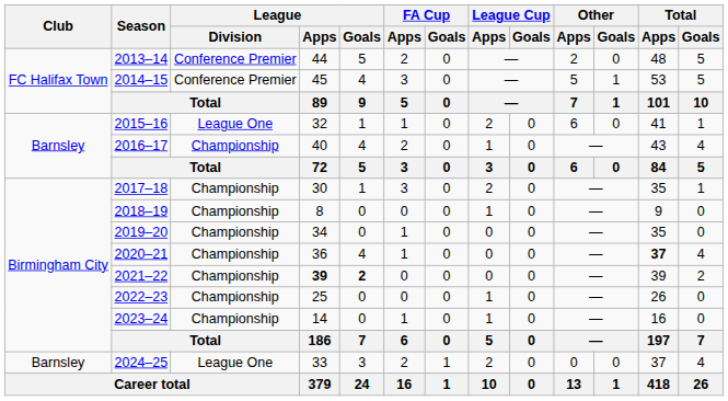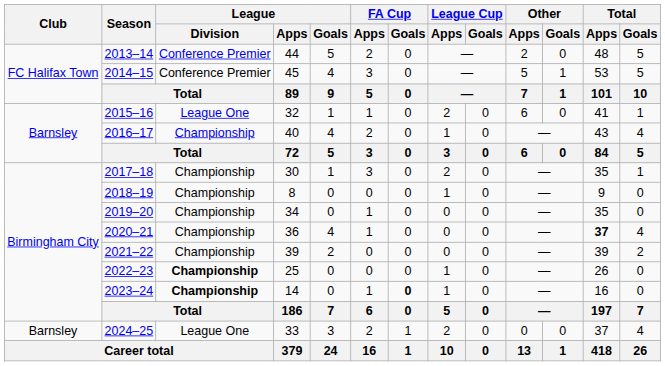2021–22 | League / Apps: bold -> normal
2021–22 | League / Goals: bold -> normal
2022–23 | League / Division: normal -> bold
2023–24 | League / Division: normal -> bold
2023–24 | FA Cup / Goals: normal -> bold
